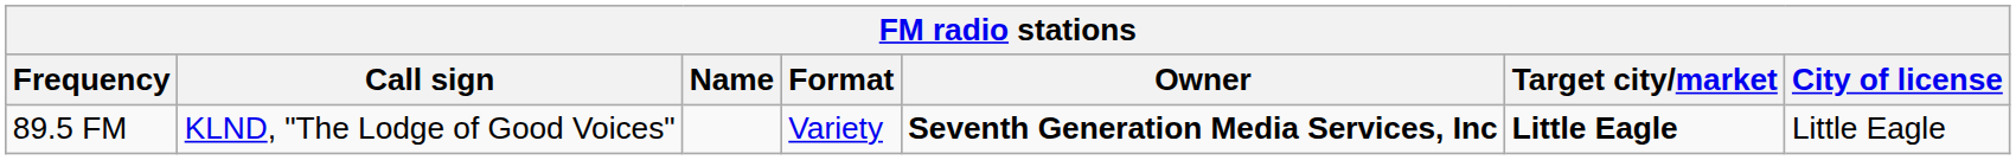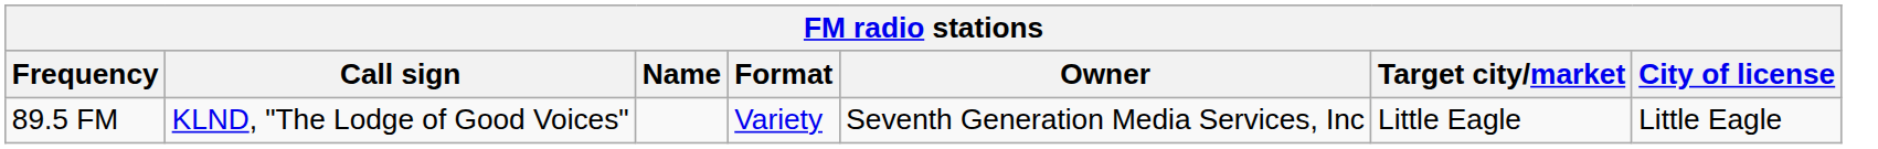89.5 FM | Owner: bold -> normal
89.5 FM | Target city/market: bold -> normal
